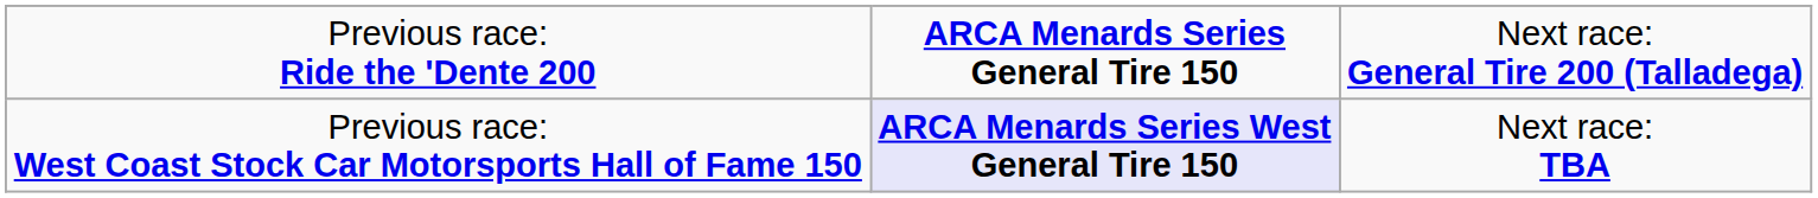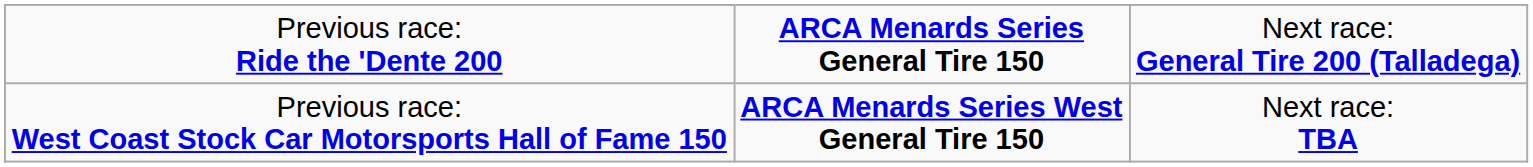row 2 | column 2: lavender background -> no background
